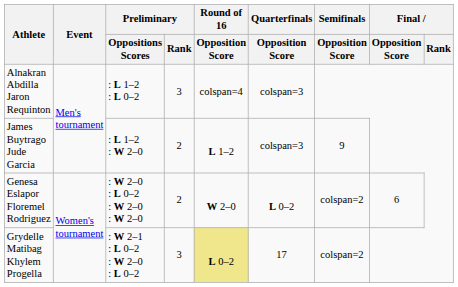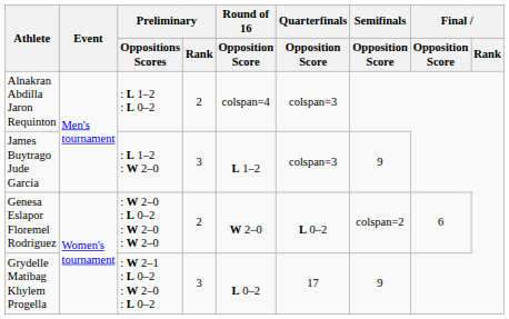Alnakran Abdilla Jaron Requinton | Preliminary / Rank: 3 -> 2
James Buytrago Jude Garcia | Preliminary / Rank: 2 -> 3
Grydelle Matibag Khylem Progella | Round of 16 / Opposition Score: khaki background -> no background
Grydelle Matibag Khylem Progella | Semifinals / Opposition Score: colspan=2 -> 9
